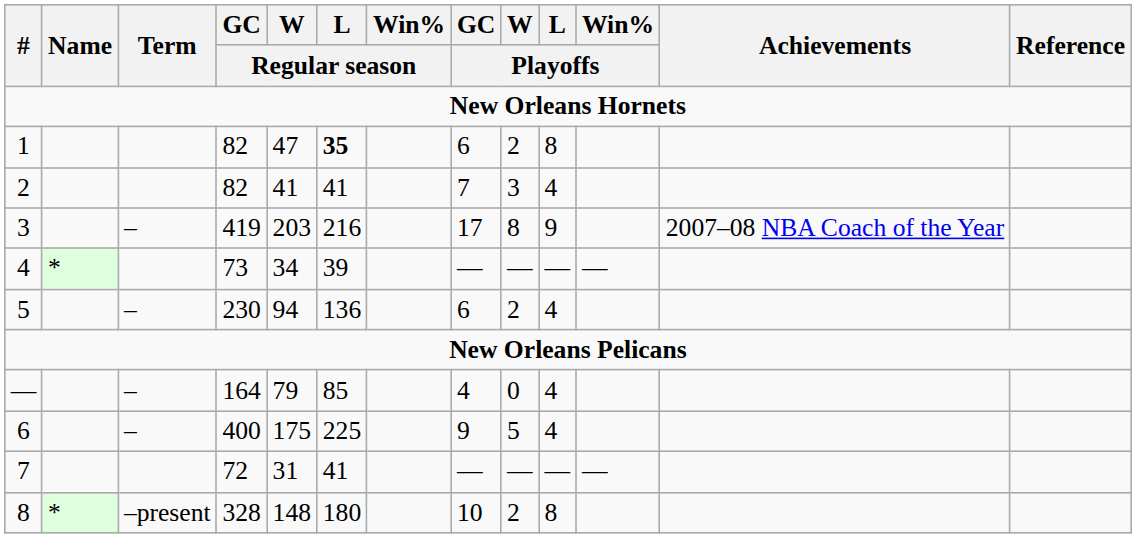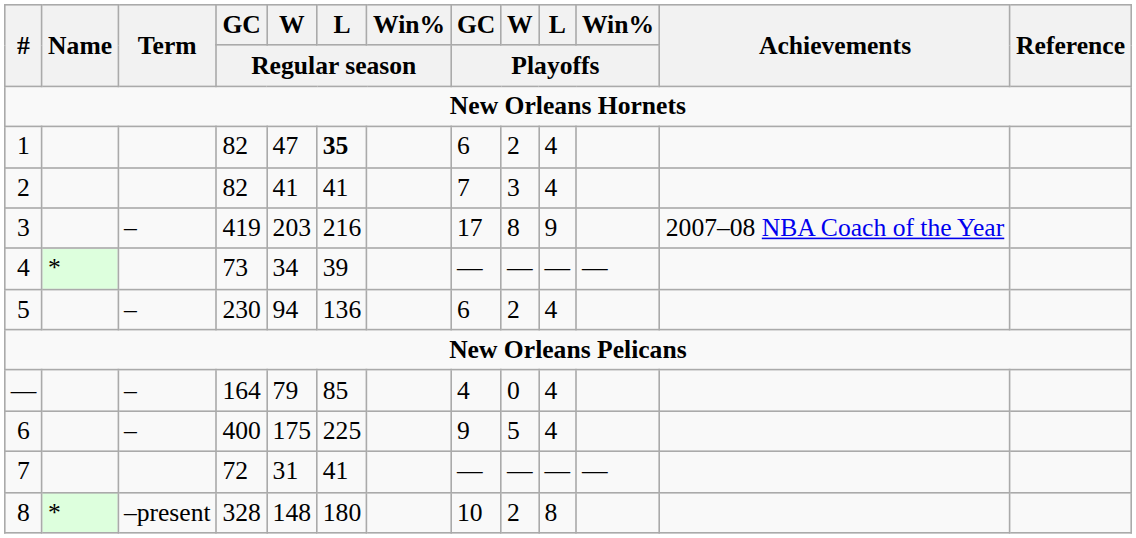1 | L / Playoffs: 8 -> 4
